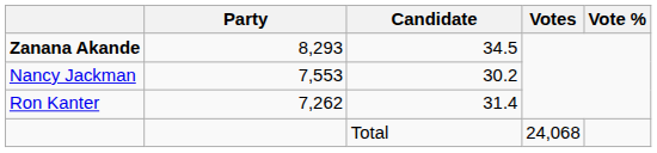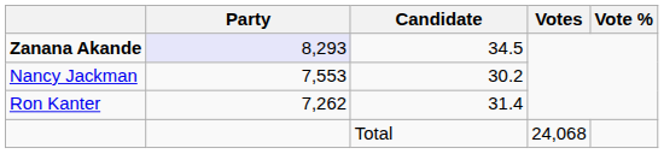Zanana Akande | Party: no background -> lavender background
